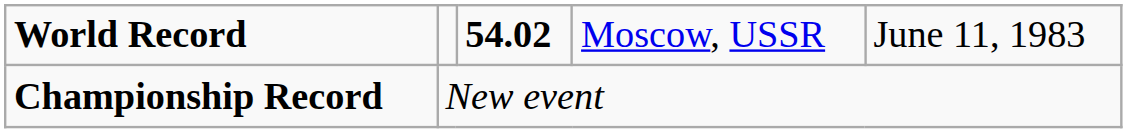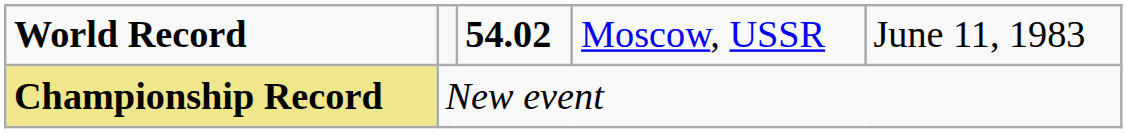Championship Record | column 1: no background -> khaki background
